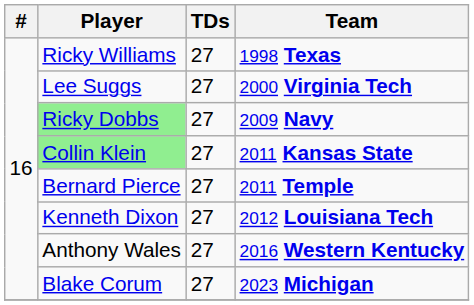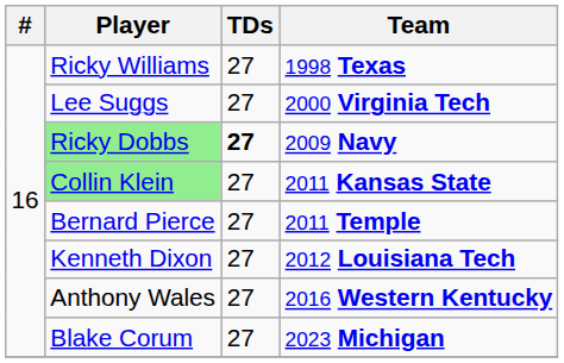Ricky Dobbs | TDs: normal -> bold
